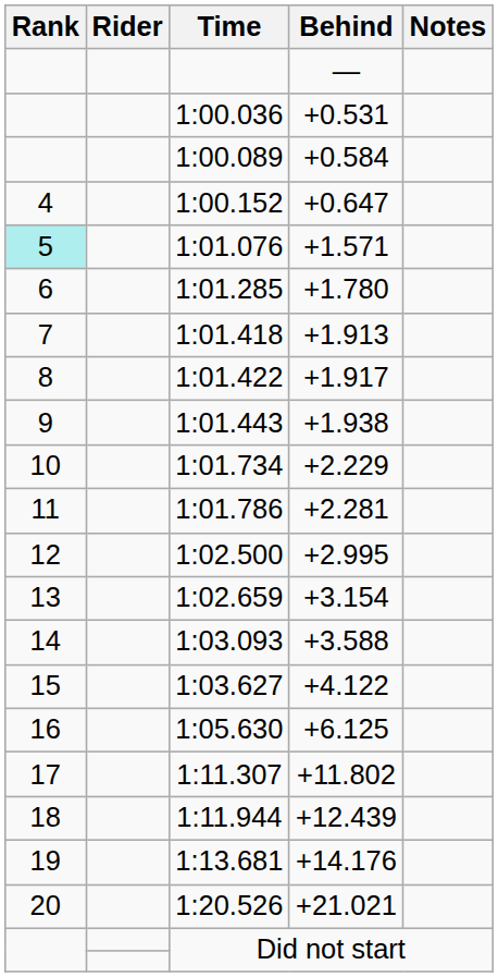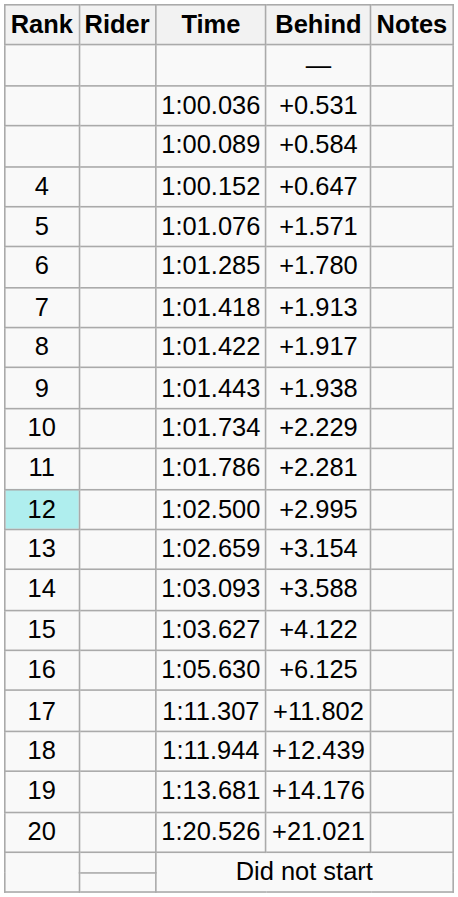1:01.076 | Rank: paleturquoise background -> no background
1:02.500 | Rank: no background -> paleturquoise background
